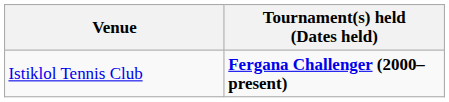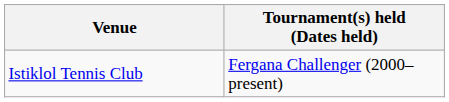Istiklol Tennis Club | Tournament(s) held (Dates held): bold -> normal
